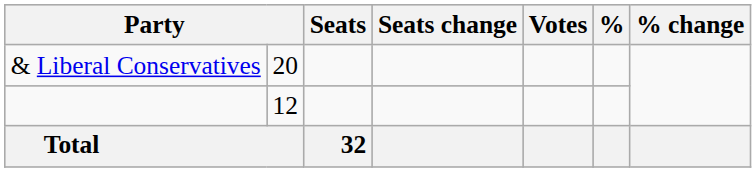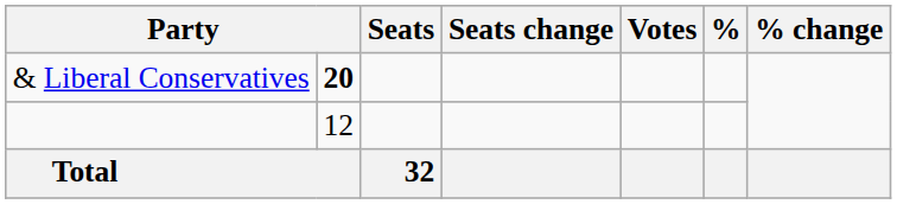& Liberal Conservatives | column 2: normal -> bold
